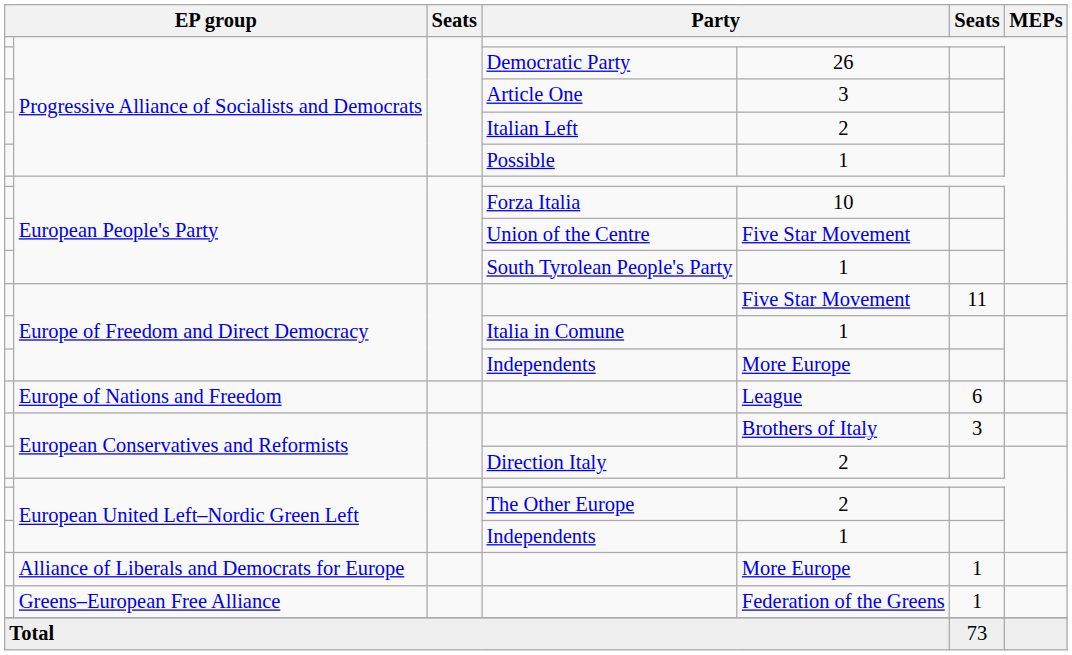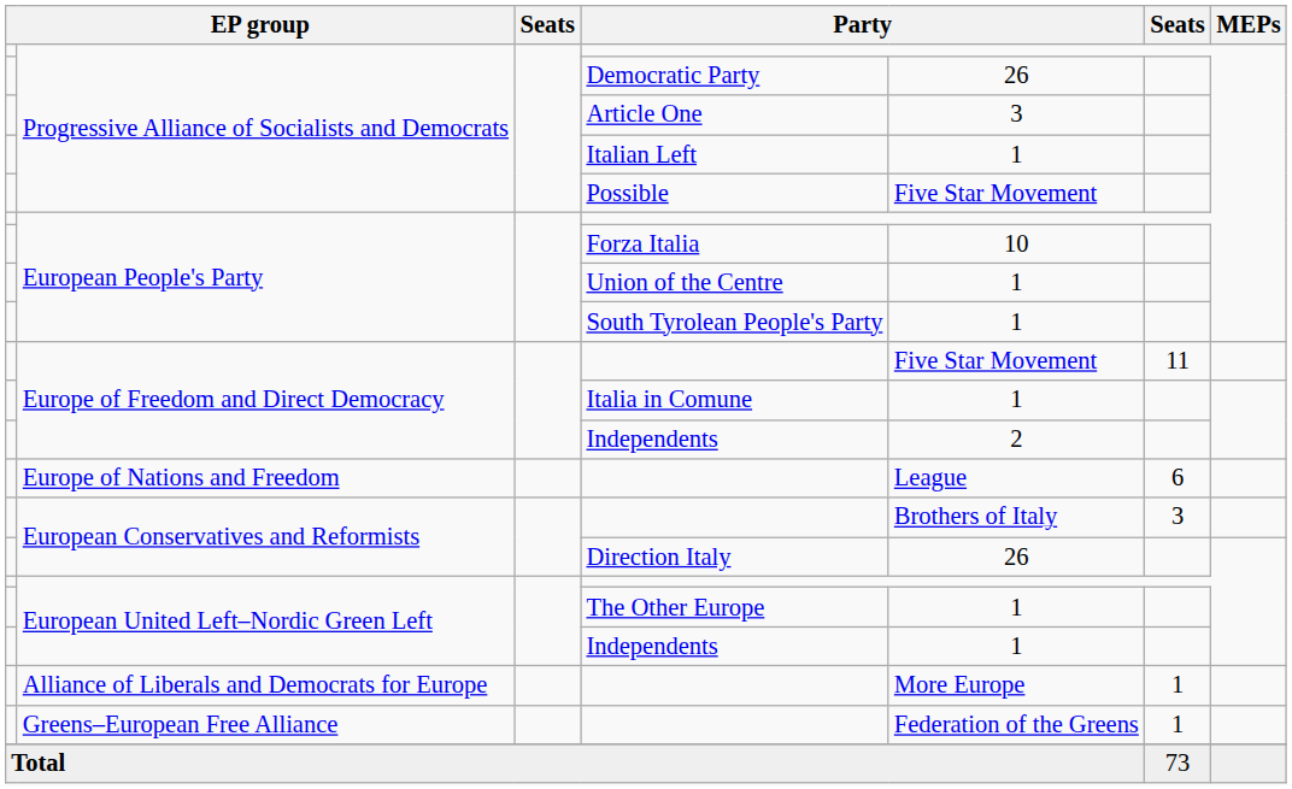Italian Left | column 5: 2 -> 1
Possible | column 5: 1 -> Five Star Movement
Union of the Centre | column 5: Five Star Movement -> 1
Europe of Freedom and Direct Democracy / Independents | column 5: More Europe -> 2
Direction Italy | column 5: 2 -> 26
The Other Europe | column 5: 2 -> 1
